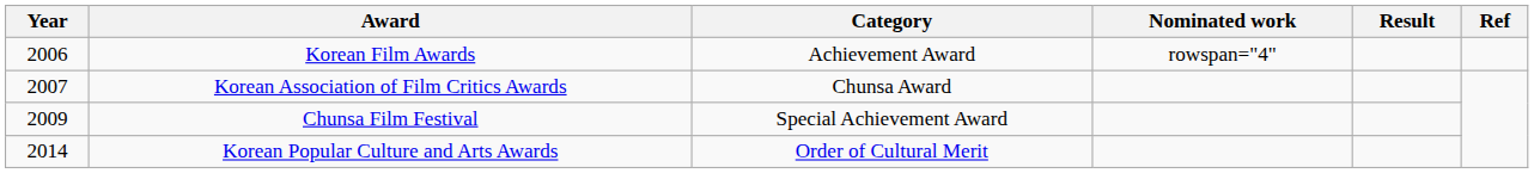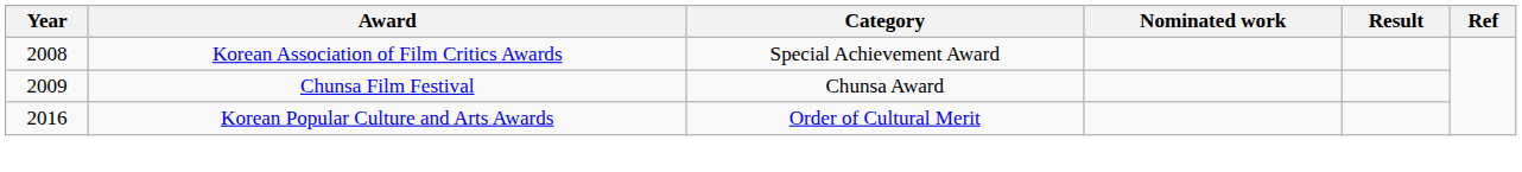- row: 2006 | Korean Film Awards | Achievement Award | rowspan="4"
Korean Association of Film Critics Awards | Year: 2007 -> 2008
Korean Association of Film Critics Awards | Category: Chunsa Award -> Special Achievement Award
Chunsa Film Festival | Category: Special Achievement Award -> Chunsa Award
Korean Popular Culture and Arts Awards | Year: 2014 -> 2016
